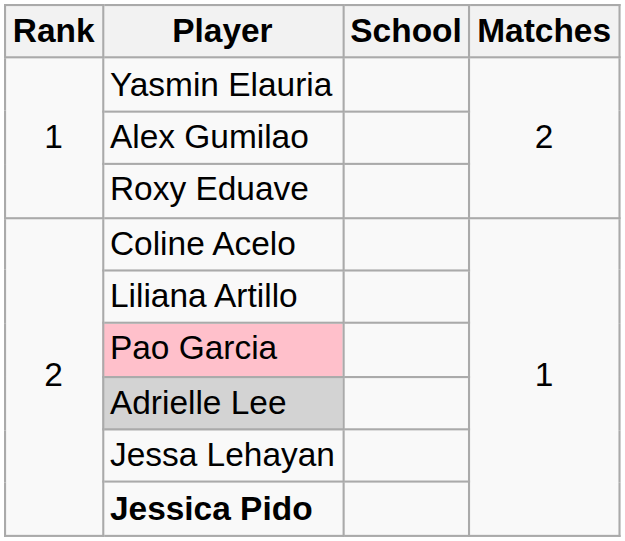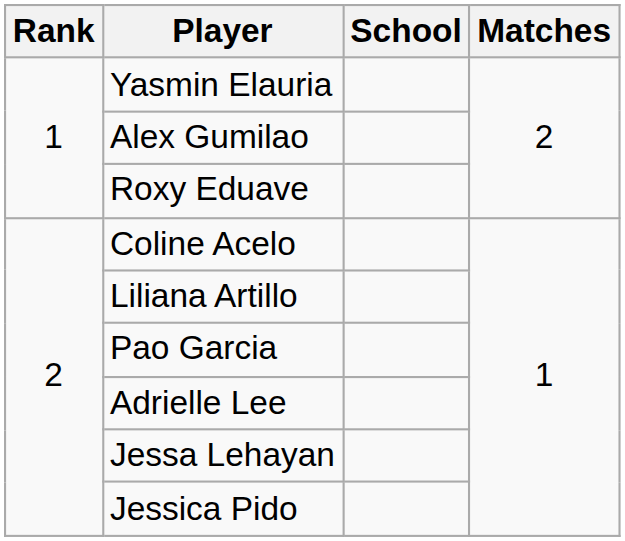Pao Garcia | Player: pink background -> no background
Adrielle Lee | Player: lightgrey background -> no background
Jessica Pido | Player: bold -> normal
